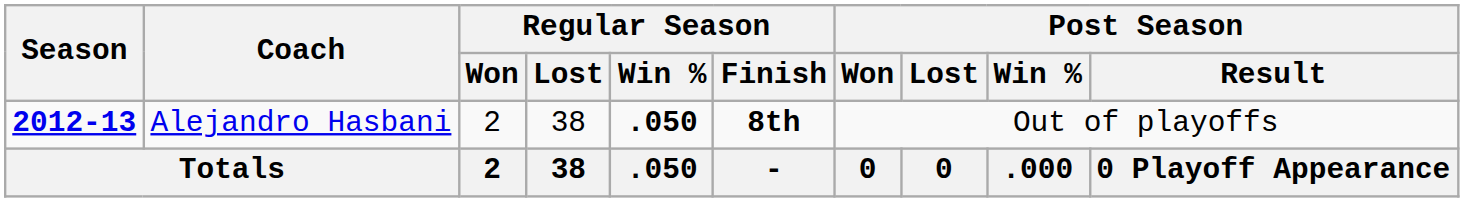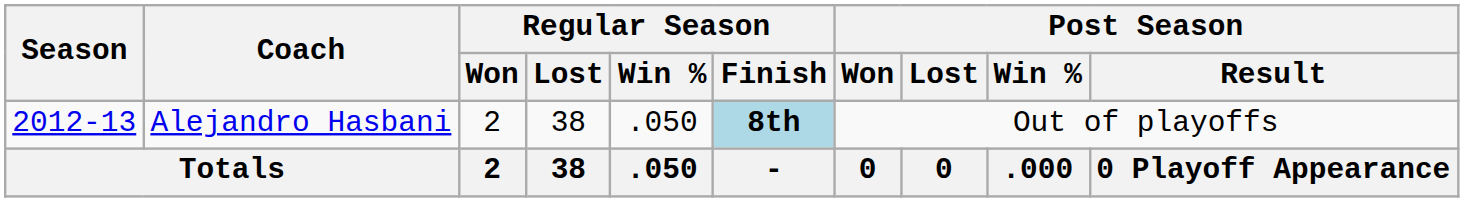Alejandro Hasbani | Season: bold -> normal
Alejandro Hasbani | Regular Season / Win %: bold -> normal
Alejandro Hasbani | Regular Season / Finish: no background -> lightblue background
